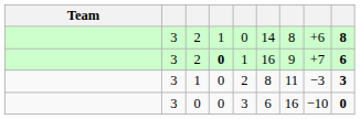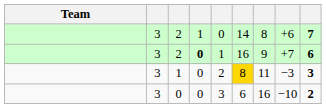row 2 | column 9: 8 -> 7
row 4 | column 6: no background -> gold background
row 5 | column 9: 0 -> 2
